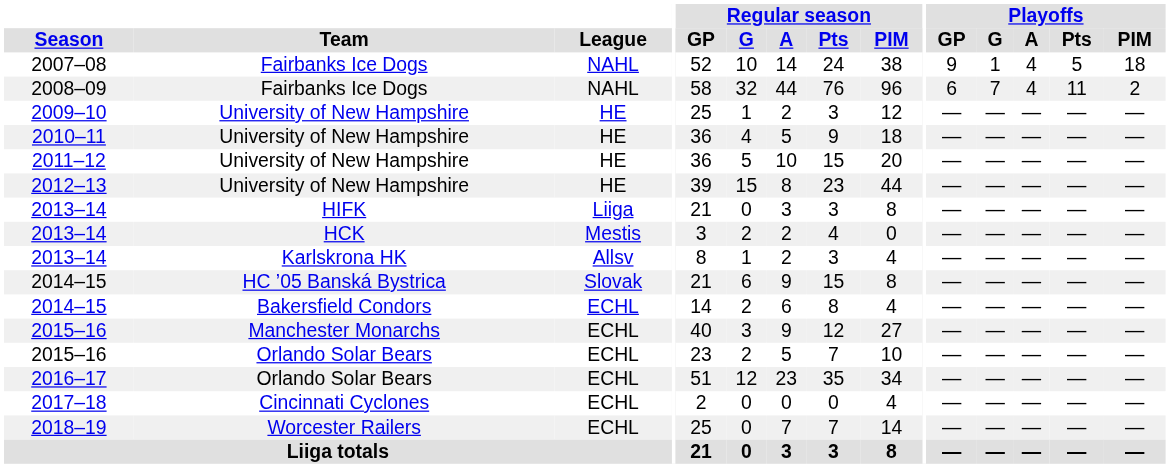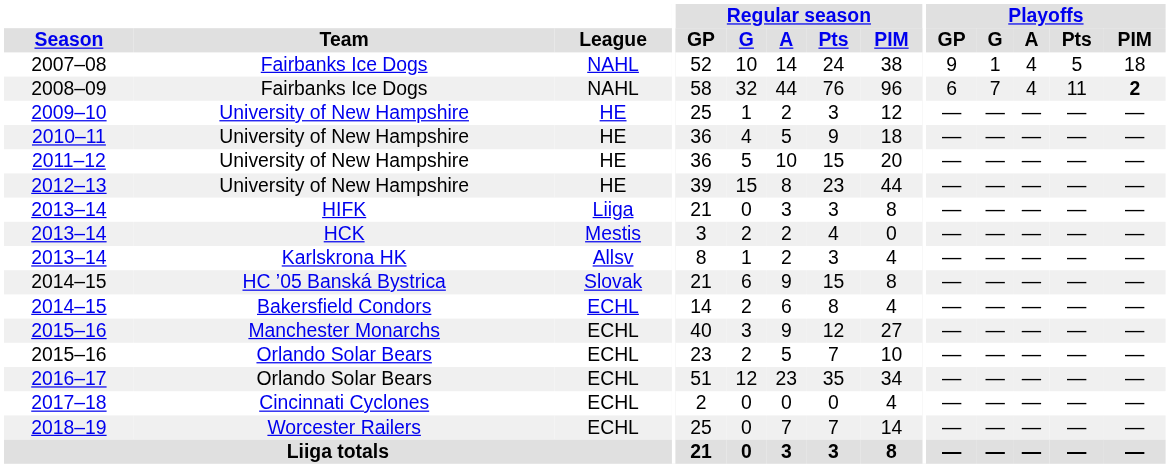2008–09 | Playoffs / PIM: normal -> bold
